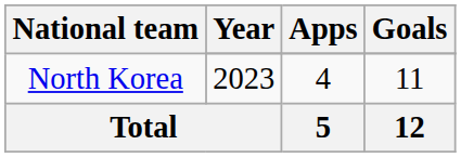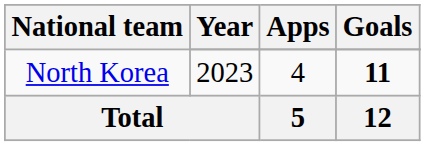2023 | Goals: normal -> bold
